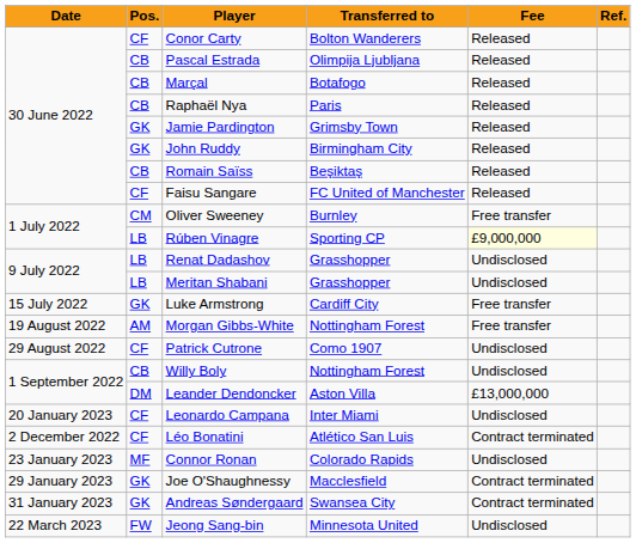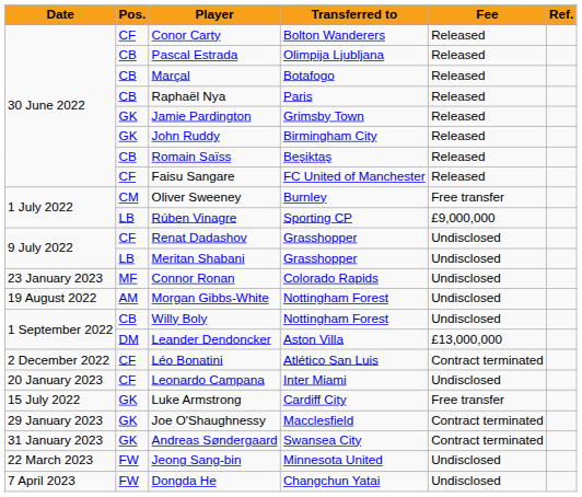Rúben Vinagre | Fee: lightyellow background -> no background
Renat Dadashov | Pos.: LB -> CF
rows swapped: Luke Armstrong <-> Connor Ronan
Morgan Gibbs-White | Fee: Free transfer -> Undisclosed
- row: 29 August 2022 | CF | Patrick Cutrone | Como 1907 | Undisclosed
rows swapped: Léo Bonatini <-> Leonardo Campana
+ row: 7 April 2023 | FW | Dongda He | Changchun Yatai | Undisclosed
